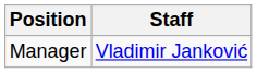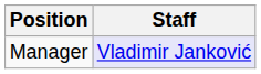Manager | Staff: no background -> lavender background
